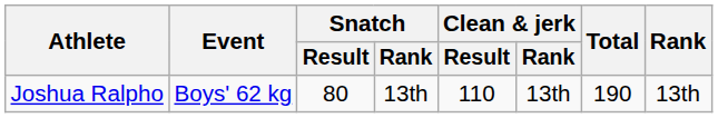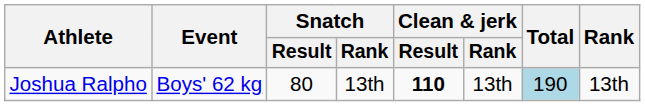Joshua Ralpho | Clean & jerk / Result: normal -> bold
Joshua Ralpho | Total: no background -> lightblue background
